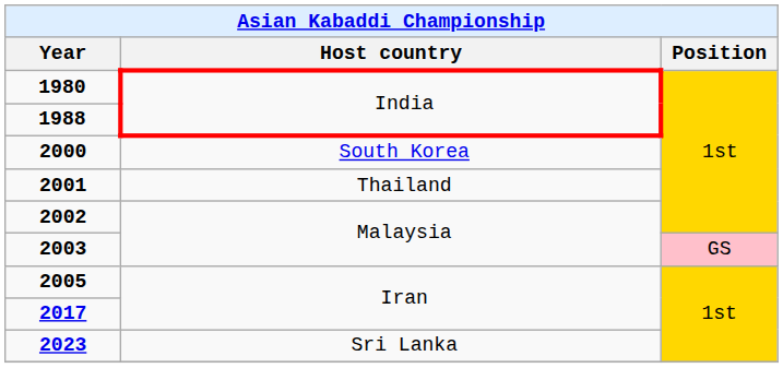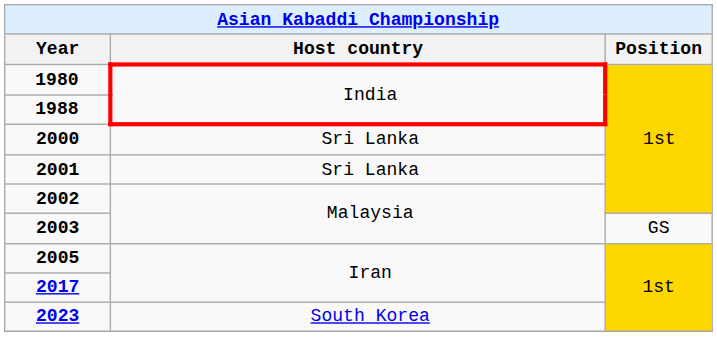2000 | Host country: South Korea -> Sri Lanka
2001 | Host country: Thailand -> Sri Lanka
2003 | Position: pink background -> no background
2023 | Host country: Sri Lanka -> South Korea
